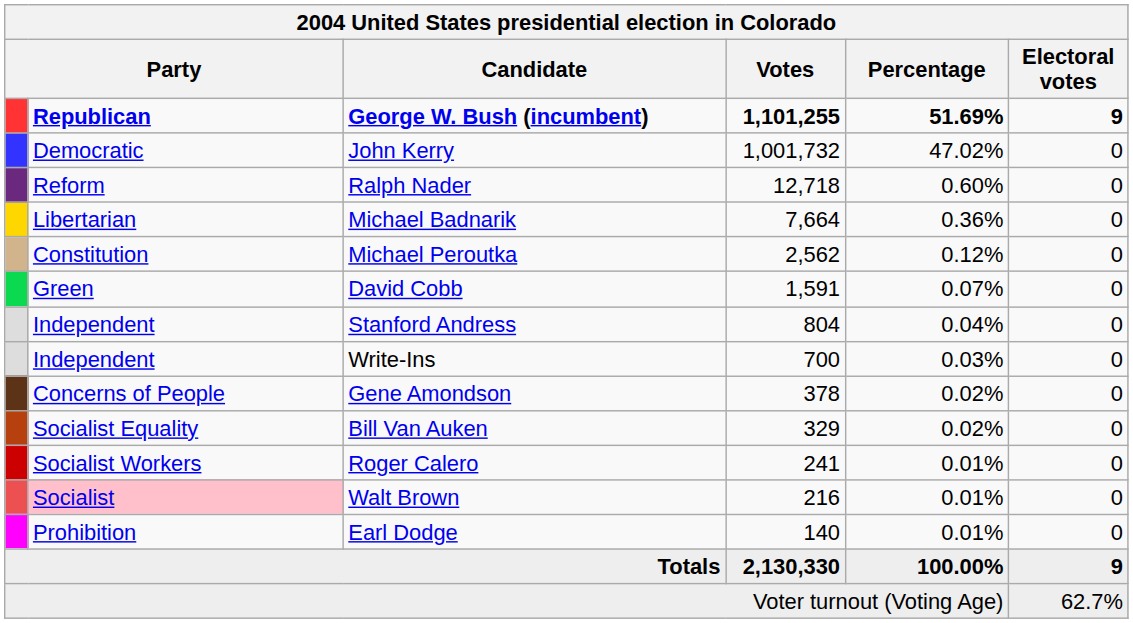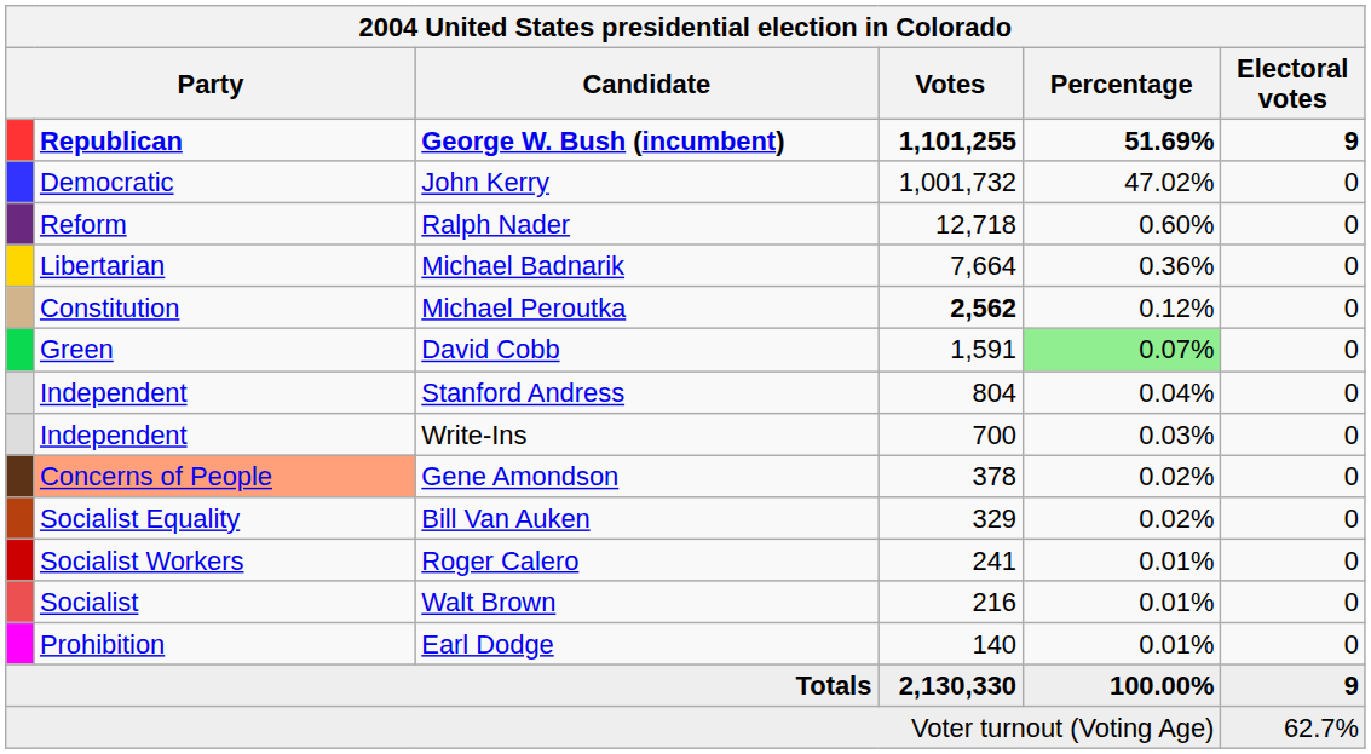Michael Peroutka | Votes: normal -> bold
David Cobb | Percentage: no background -> lightgreen background
Gene Amondson | column 2: no background -> lightsalmon background
Walt Brown | column 2: pink background -> no background
